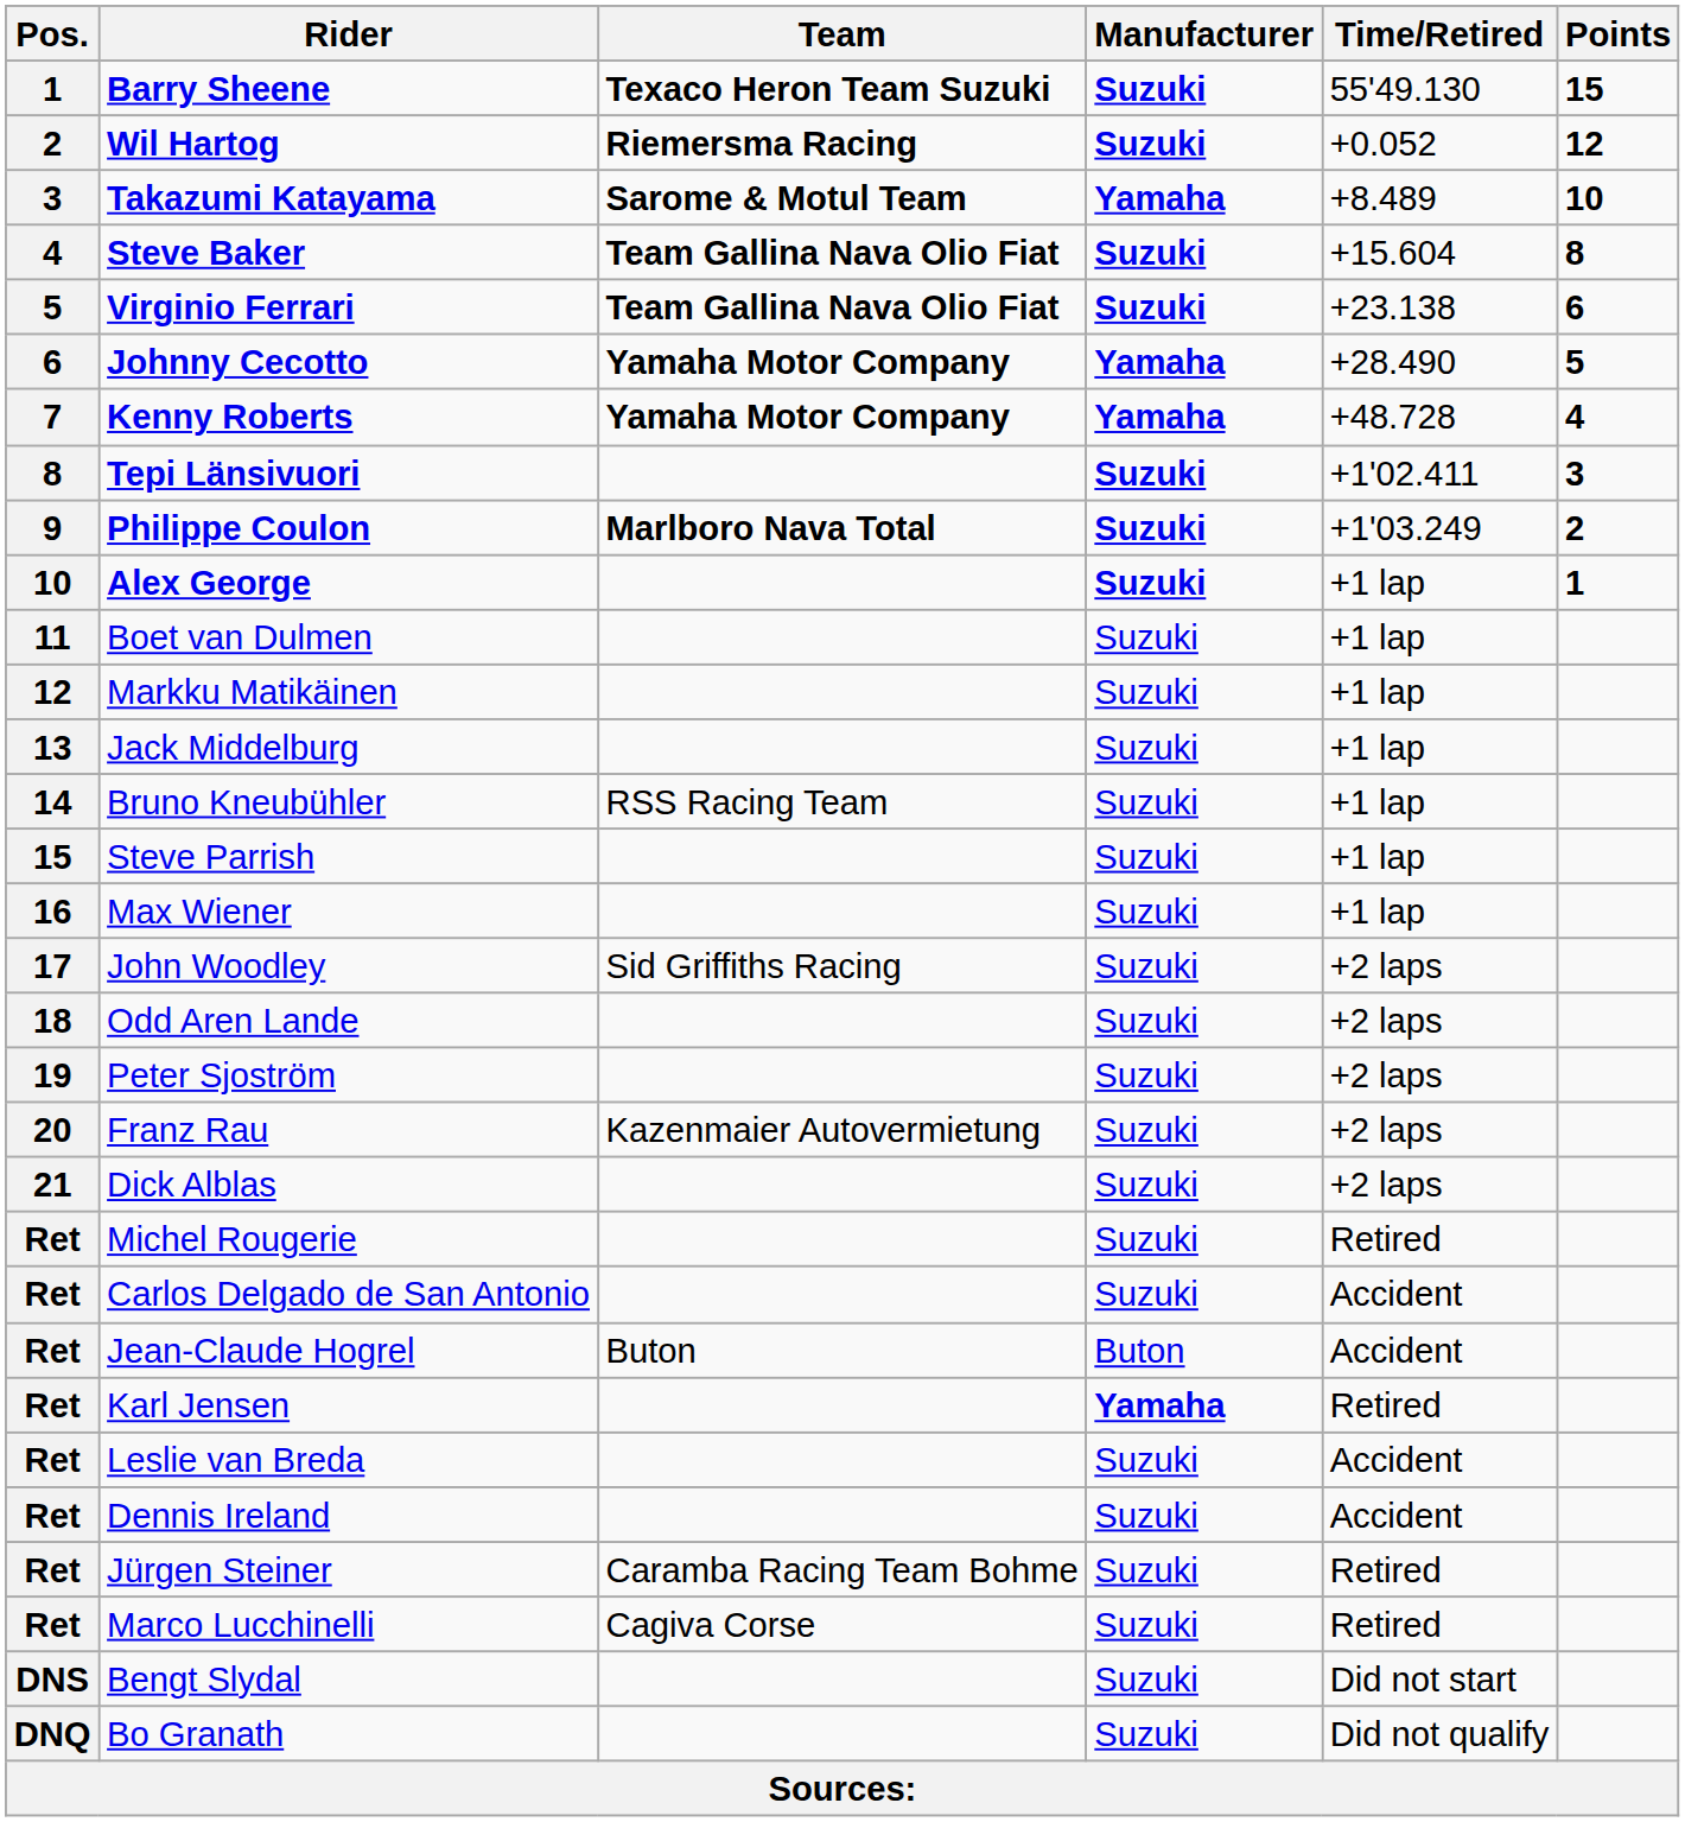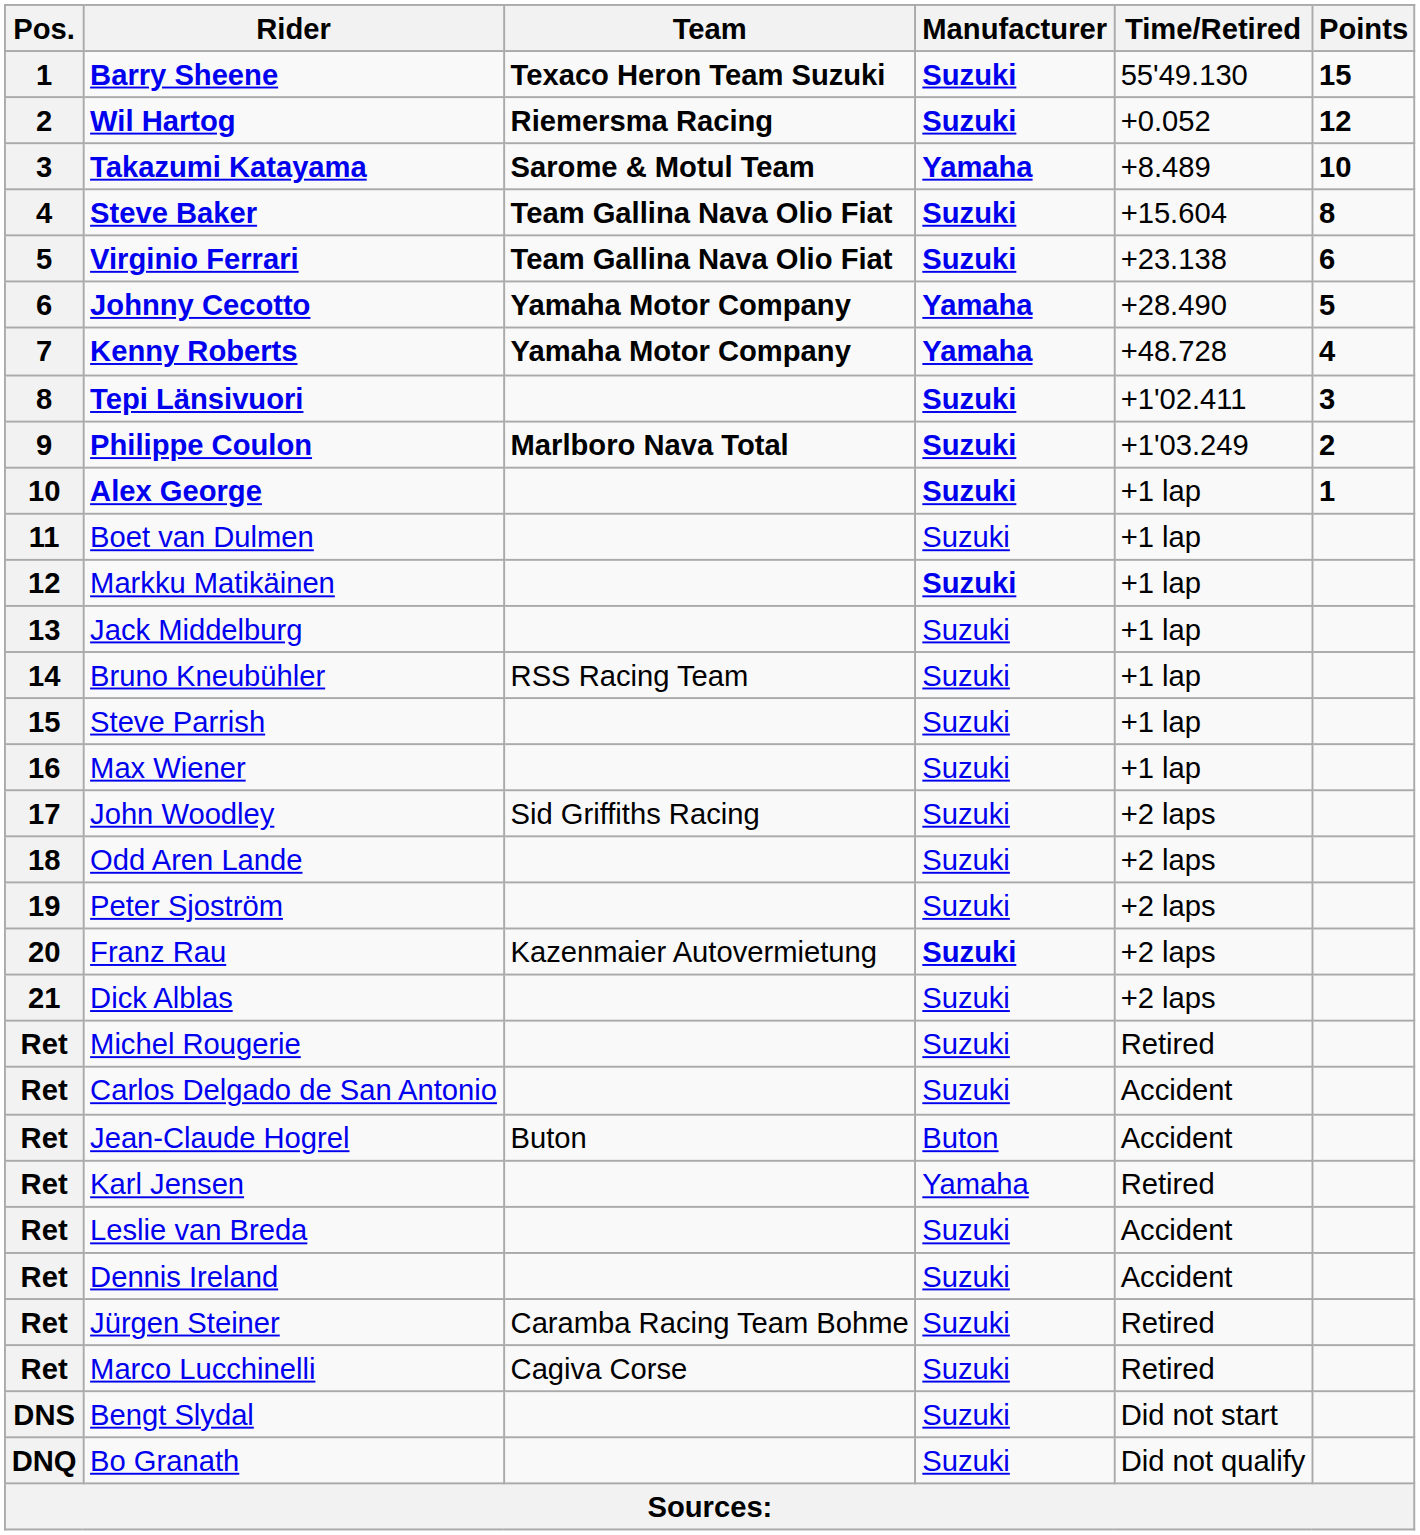Markku Matikäinen | Manufacturer: normal -> bold
Franz Rau | Manufacturer: normal -> bold
Karl Jensen | Manufacturer: bold -> normal
